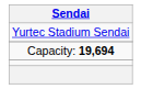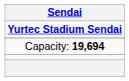row 2 | Sendai: normal -> bold
